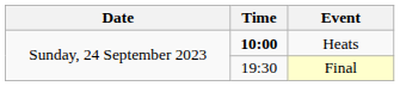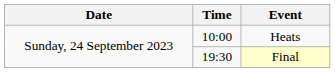Heats | Time: bold -> normal
